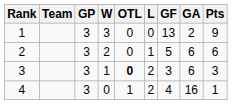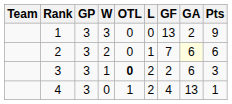columns swapped: Rank <-> Team
row 3 | GF: 5 -> 7
row 3 | GA: no background -> lightyellow background
row 4 | GF: 3 -> 2
row 5 | GA: 16 -> 13
